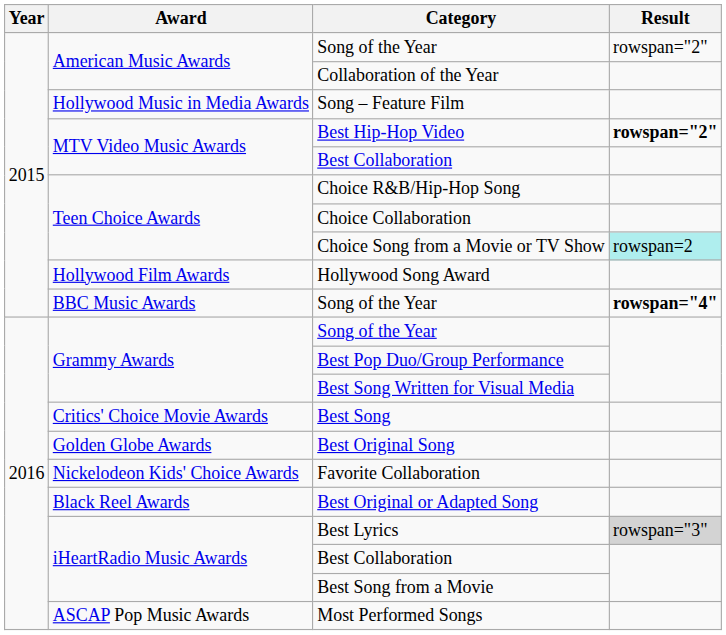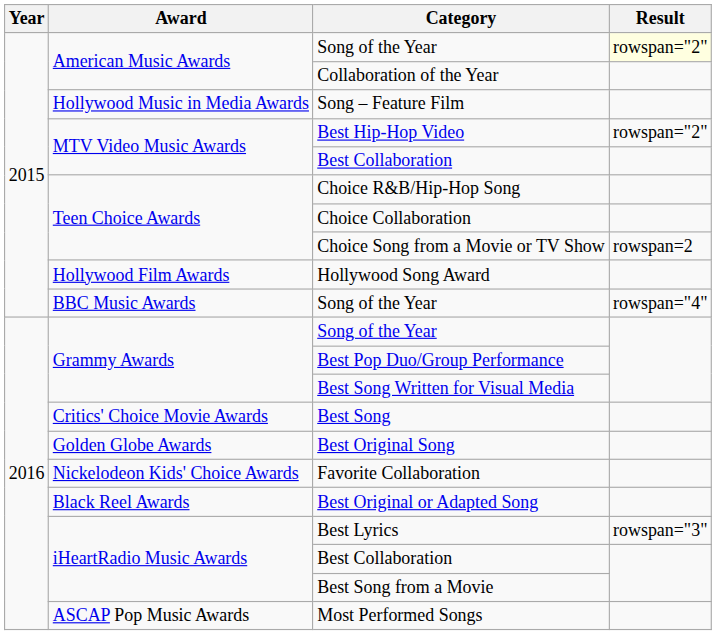American Music Awards / Song of the Year | Result: no background -> lightyellow background
Best Hip-Hop Video | Result: bold -> normal
Choice Song from a Movie or TV Show | Result: paleturquoise background -> no background
BBC Music Awards / Song of the Year | Result: bold -> normal
Best Lyrics | Result: lightgrey background -> no background
